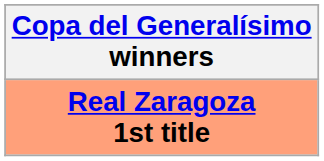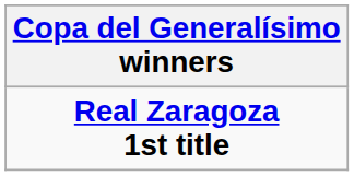row 2 | column 1: lightsalmon background -> no background
